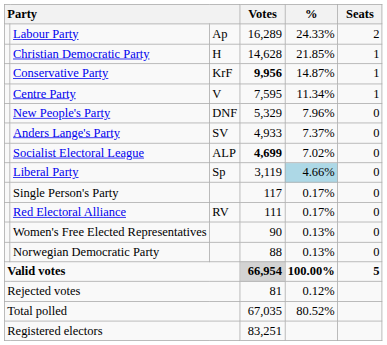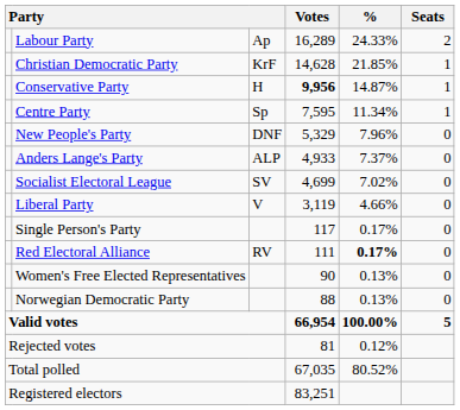Christian Democratic Party | column 3: H -> KrF
Conservative Party | column 3: KrF -> H
Centre Party | column 3: V -> Sp
Anders Lange's Party | column 3: SV -> ALP
Socialist Electoral League | column 3: ALP -> SV
Socialist Electoral League | Votes: bold -> normal
Liberal Party | column 3: Sp -> V
Liberal Party | %: lightblue background -> no background
Red Electoral Alliance | %: normal -> bold
Valid votes | Votes: lightgrey background -> no background
